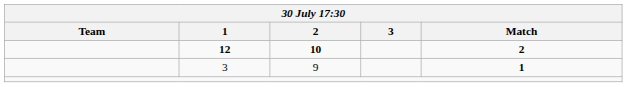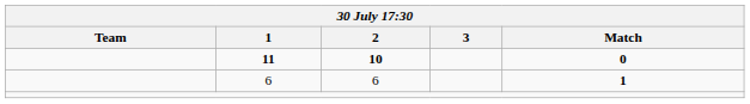row 3 | 1: 12 -> 11
row 3 | Match: 2 -> 0
row 4 | 1: 3 -> 6
row 4 | 2: 9 -> 6
